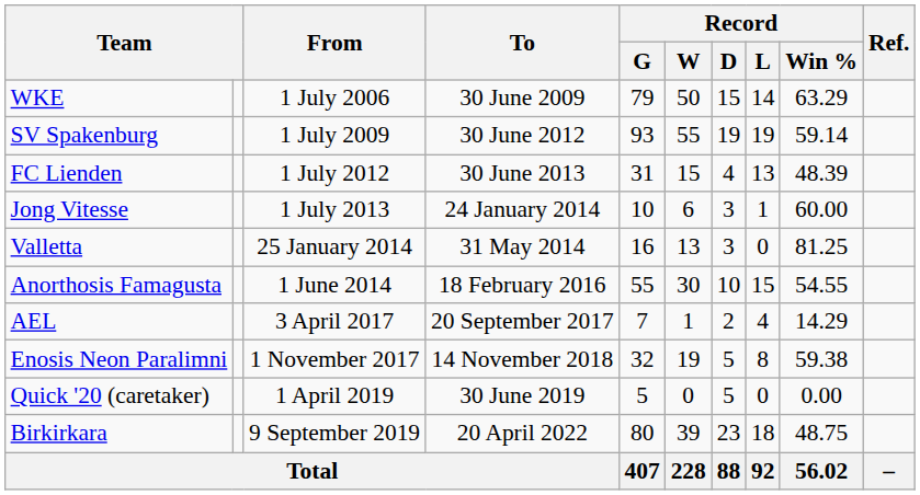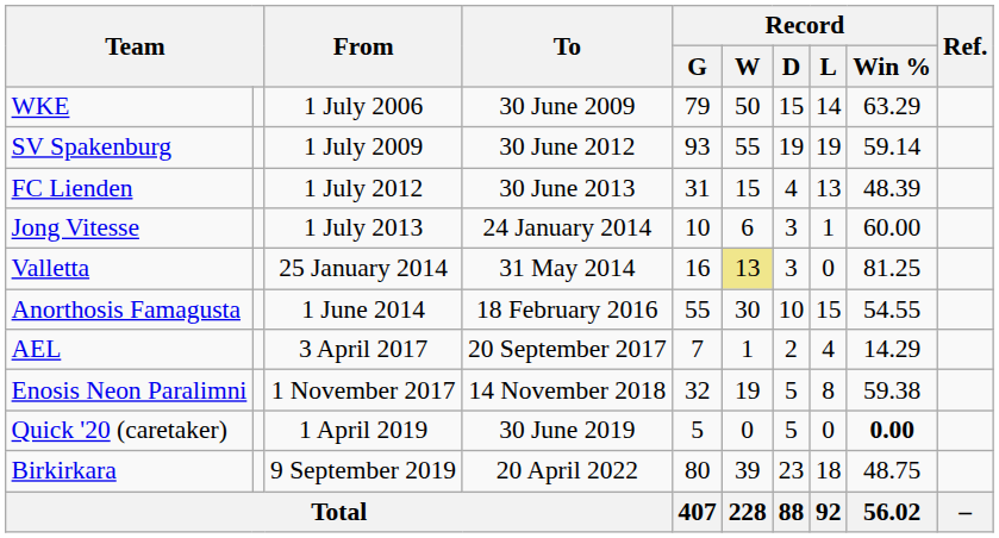Valletta | Record / W: no background -> khaki background
Quick '20 (caretaker) | Record / Win %: normal -> bold
